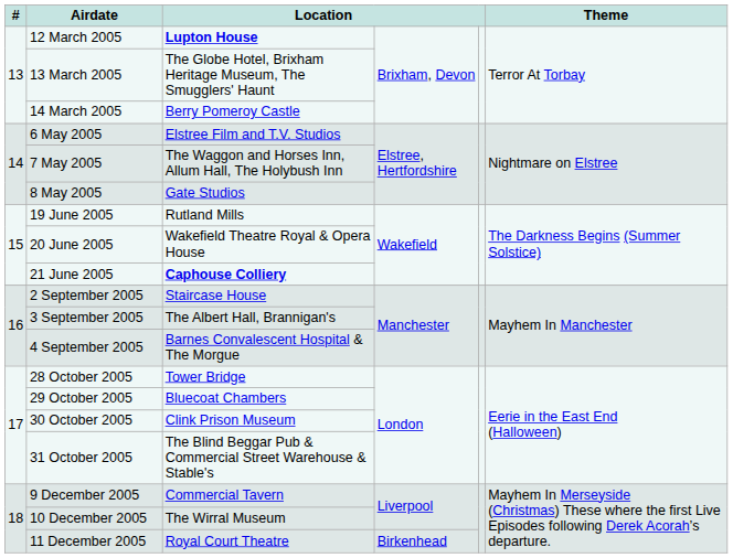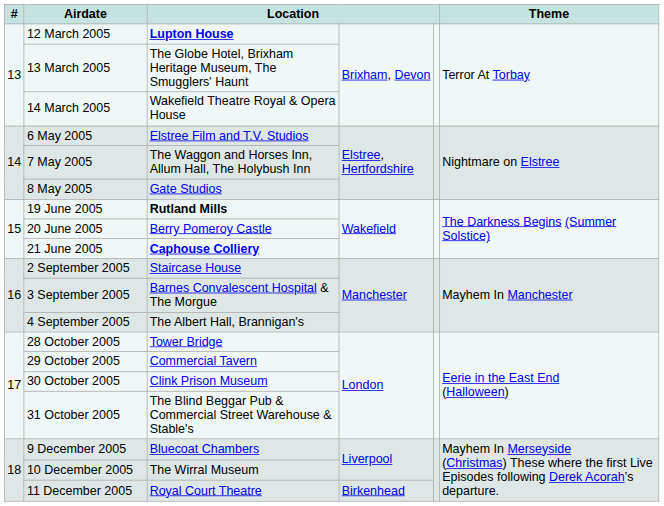14 March 2005 | column 3: Berry Pomeroy Castle -> Wakefield Theatre Royal & Opera House
19 June 2005 | column 3: normal -> bold
20 June 2005 | column 3: Wakefield Theatre Royal & Opera House -> Berry Pomeroy Castle
3 September 2005 | column 3: The Albert Hall, Brannigan's -> Barnes Convalescent Hospital & The Morgue
4 September 2005 | column 3: Barnes Convalescent Hospital & The Morgue -> The Albert Hall, Brannigan's
29 October 2005 | column 3: Bluecoat Chambers -> Commercial Tavern
9 December 2005 | column 3: Commercial Tavern -> Bluecoat Chambers
